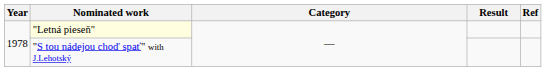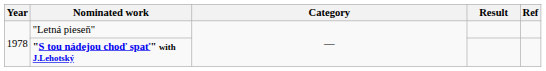"Letná pieseň" | Nominated work: lightyellow background -> no background
"S tou nádejou choď spať" with J.Lehotský | Nominated work: normal -> bold
